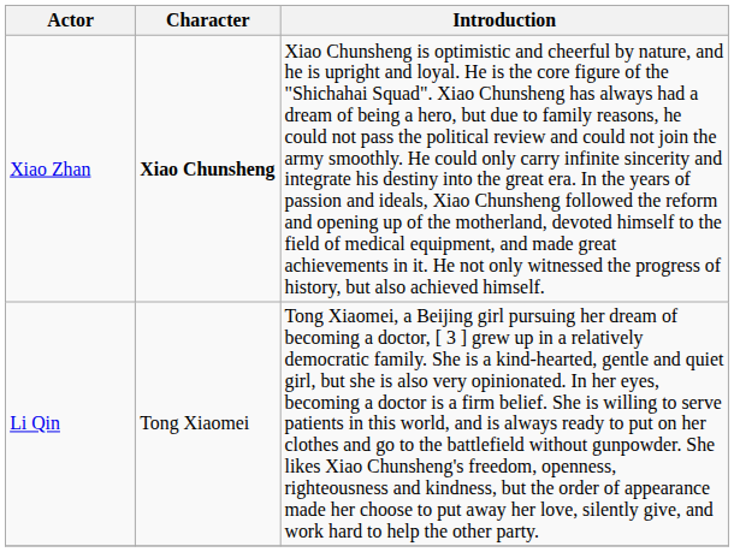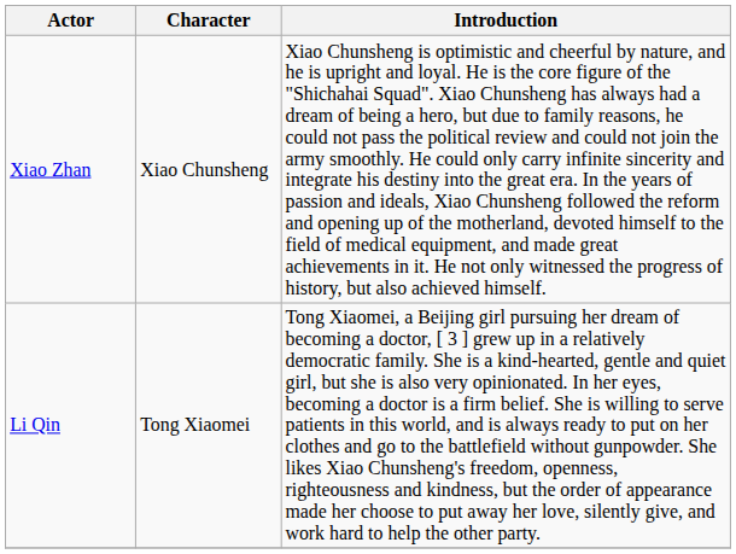Xiao Zhan | Character: bold -> normal
